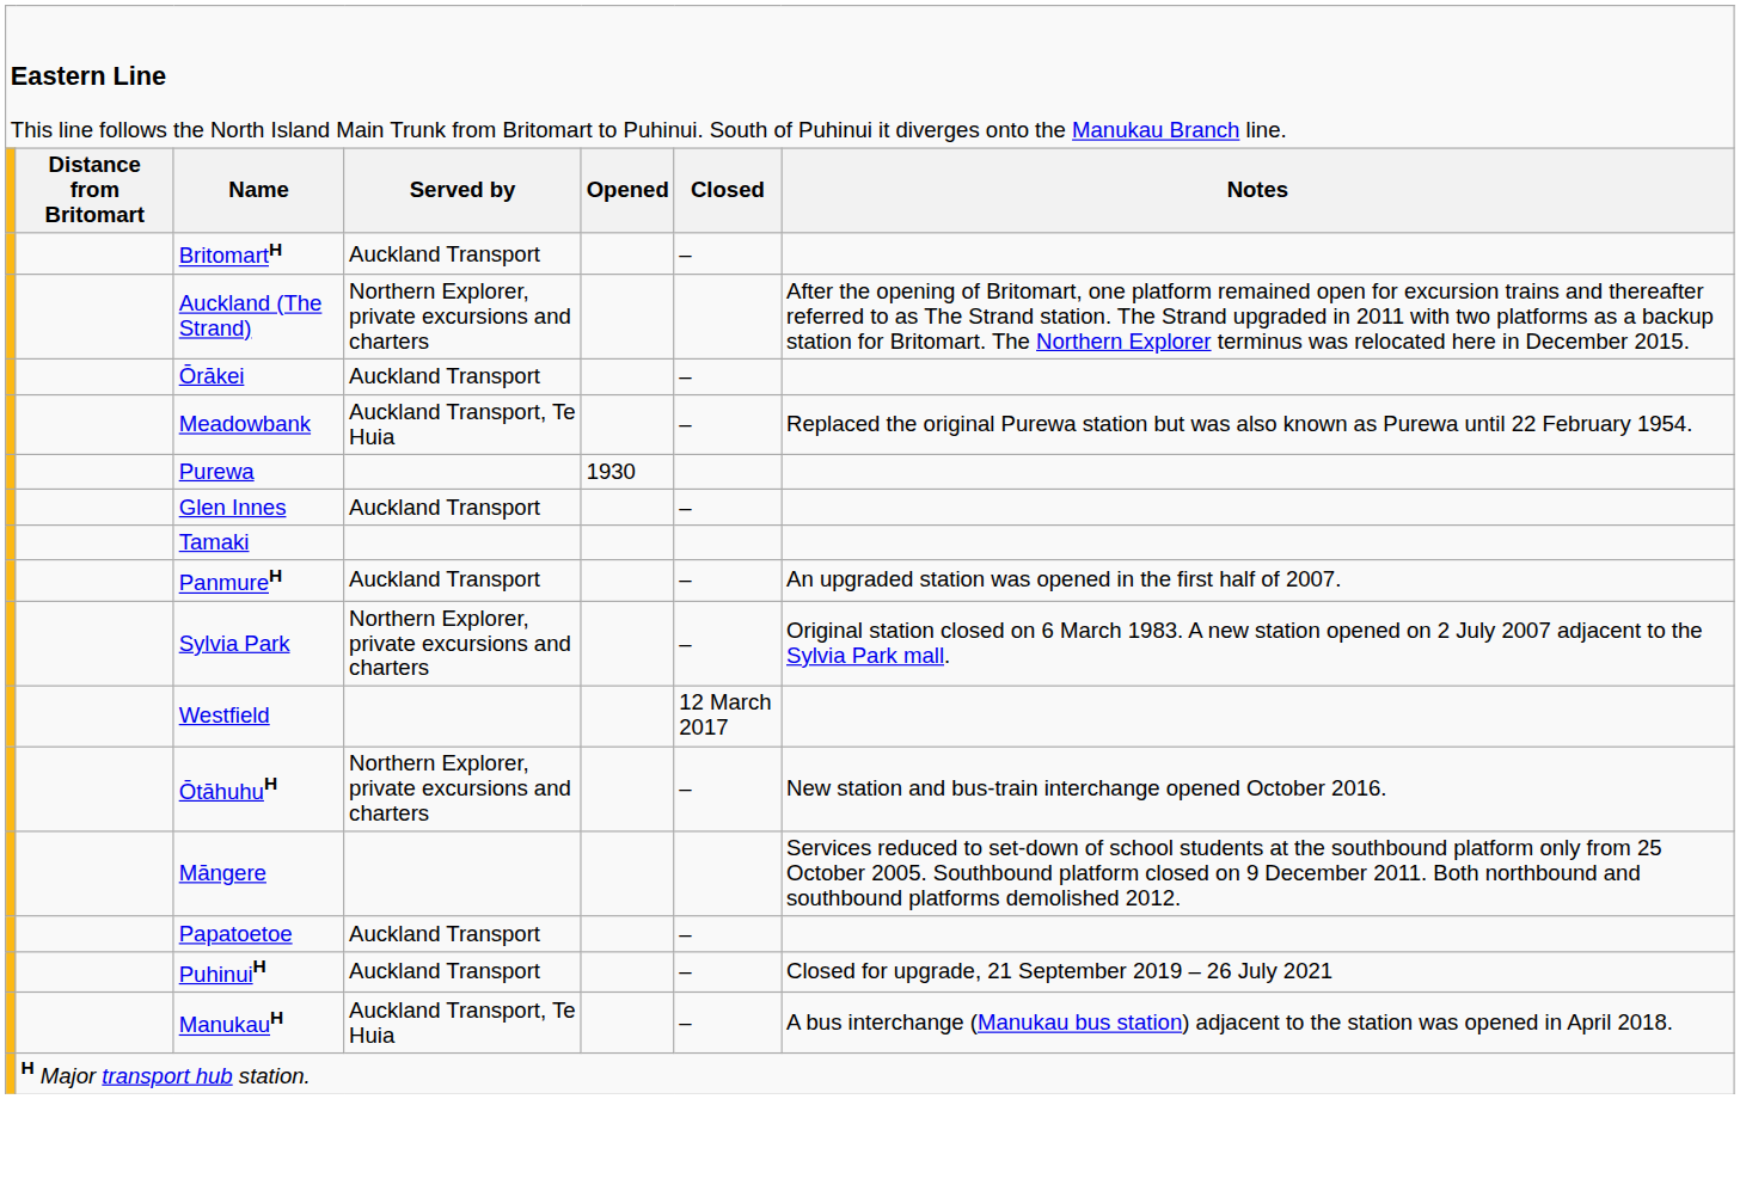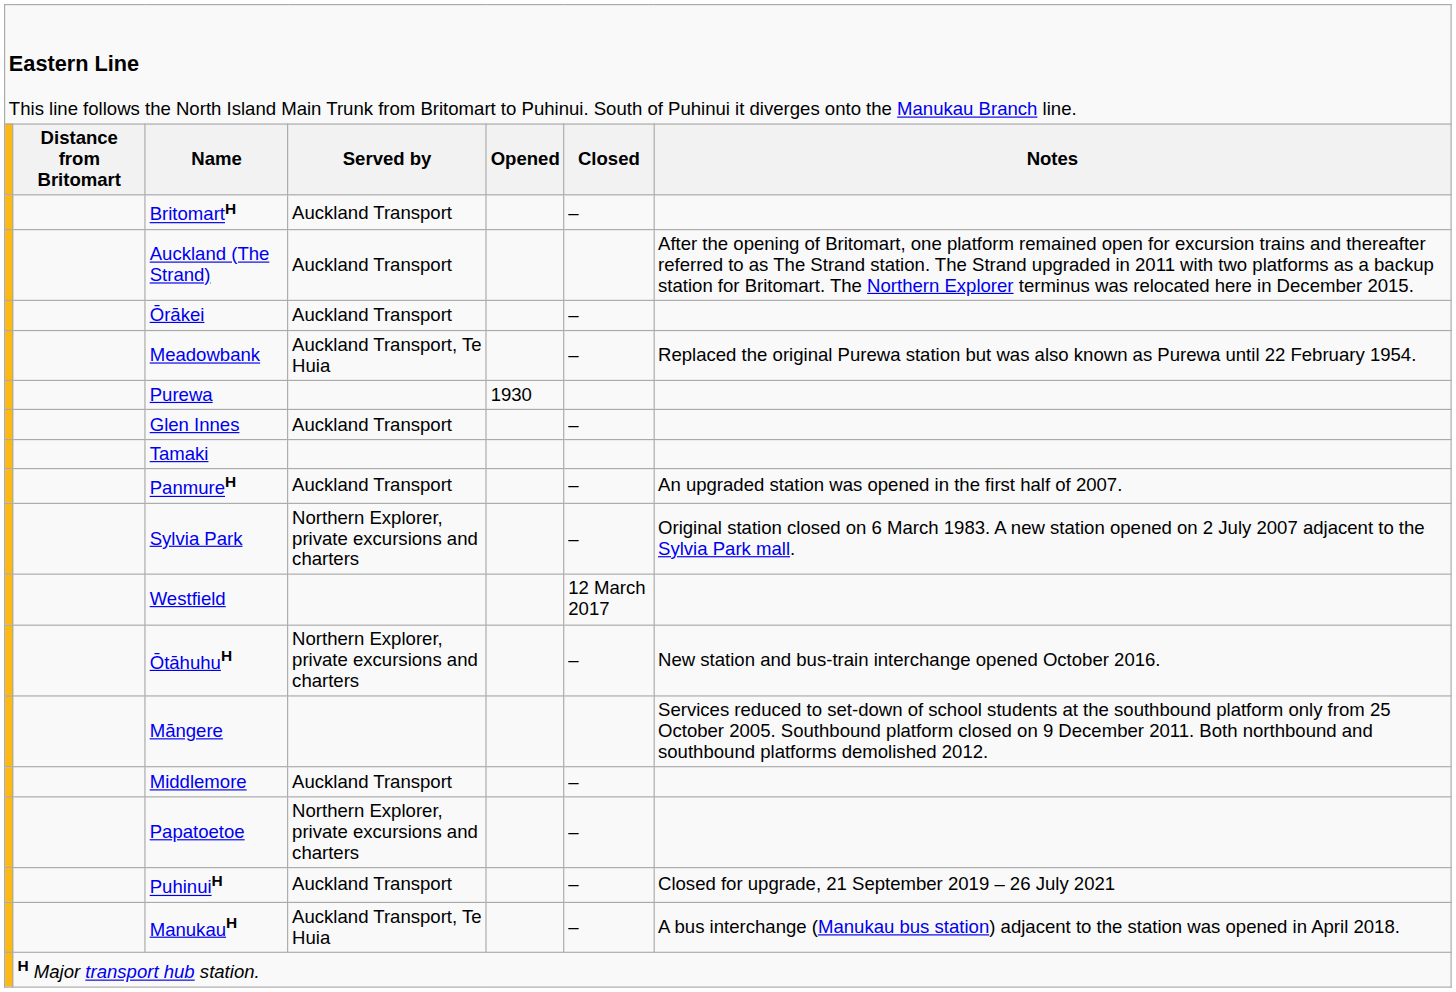Auckland (The Strand) | column 4: Northern Explorer, private excursions and charters -> Auckland Transport
+ row: Middlemore | Auckland Transport | –
Papatoetoe | column 4: Auckland Transport -> Northern Explorer, private excursions and charters
